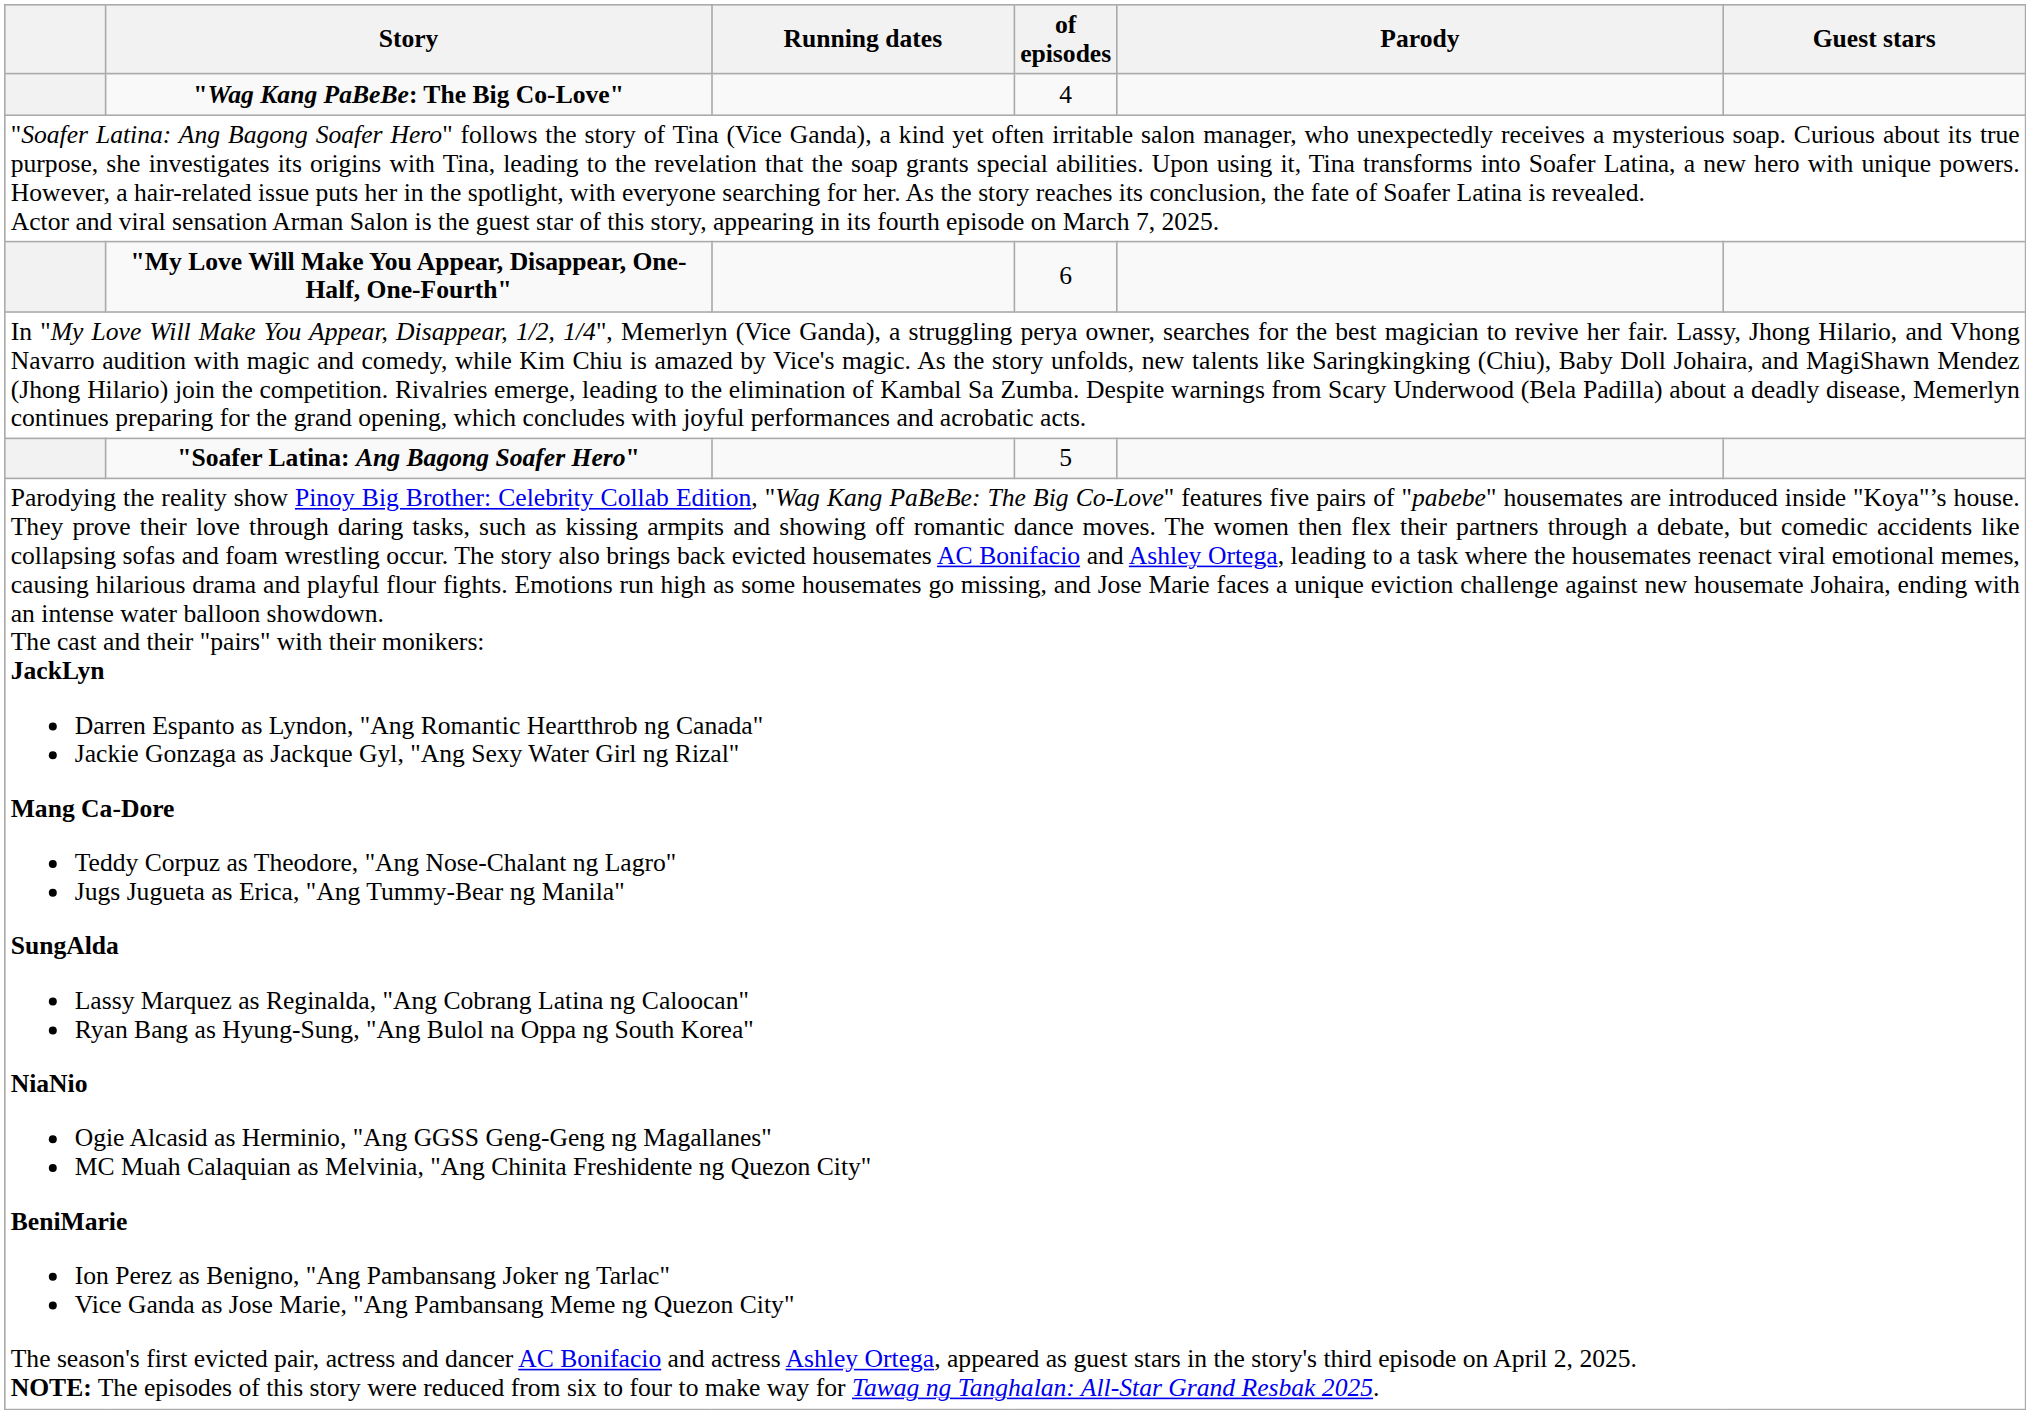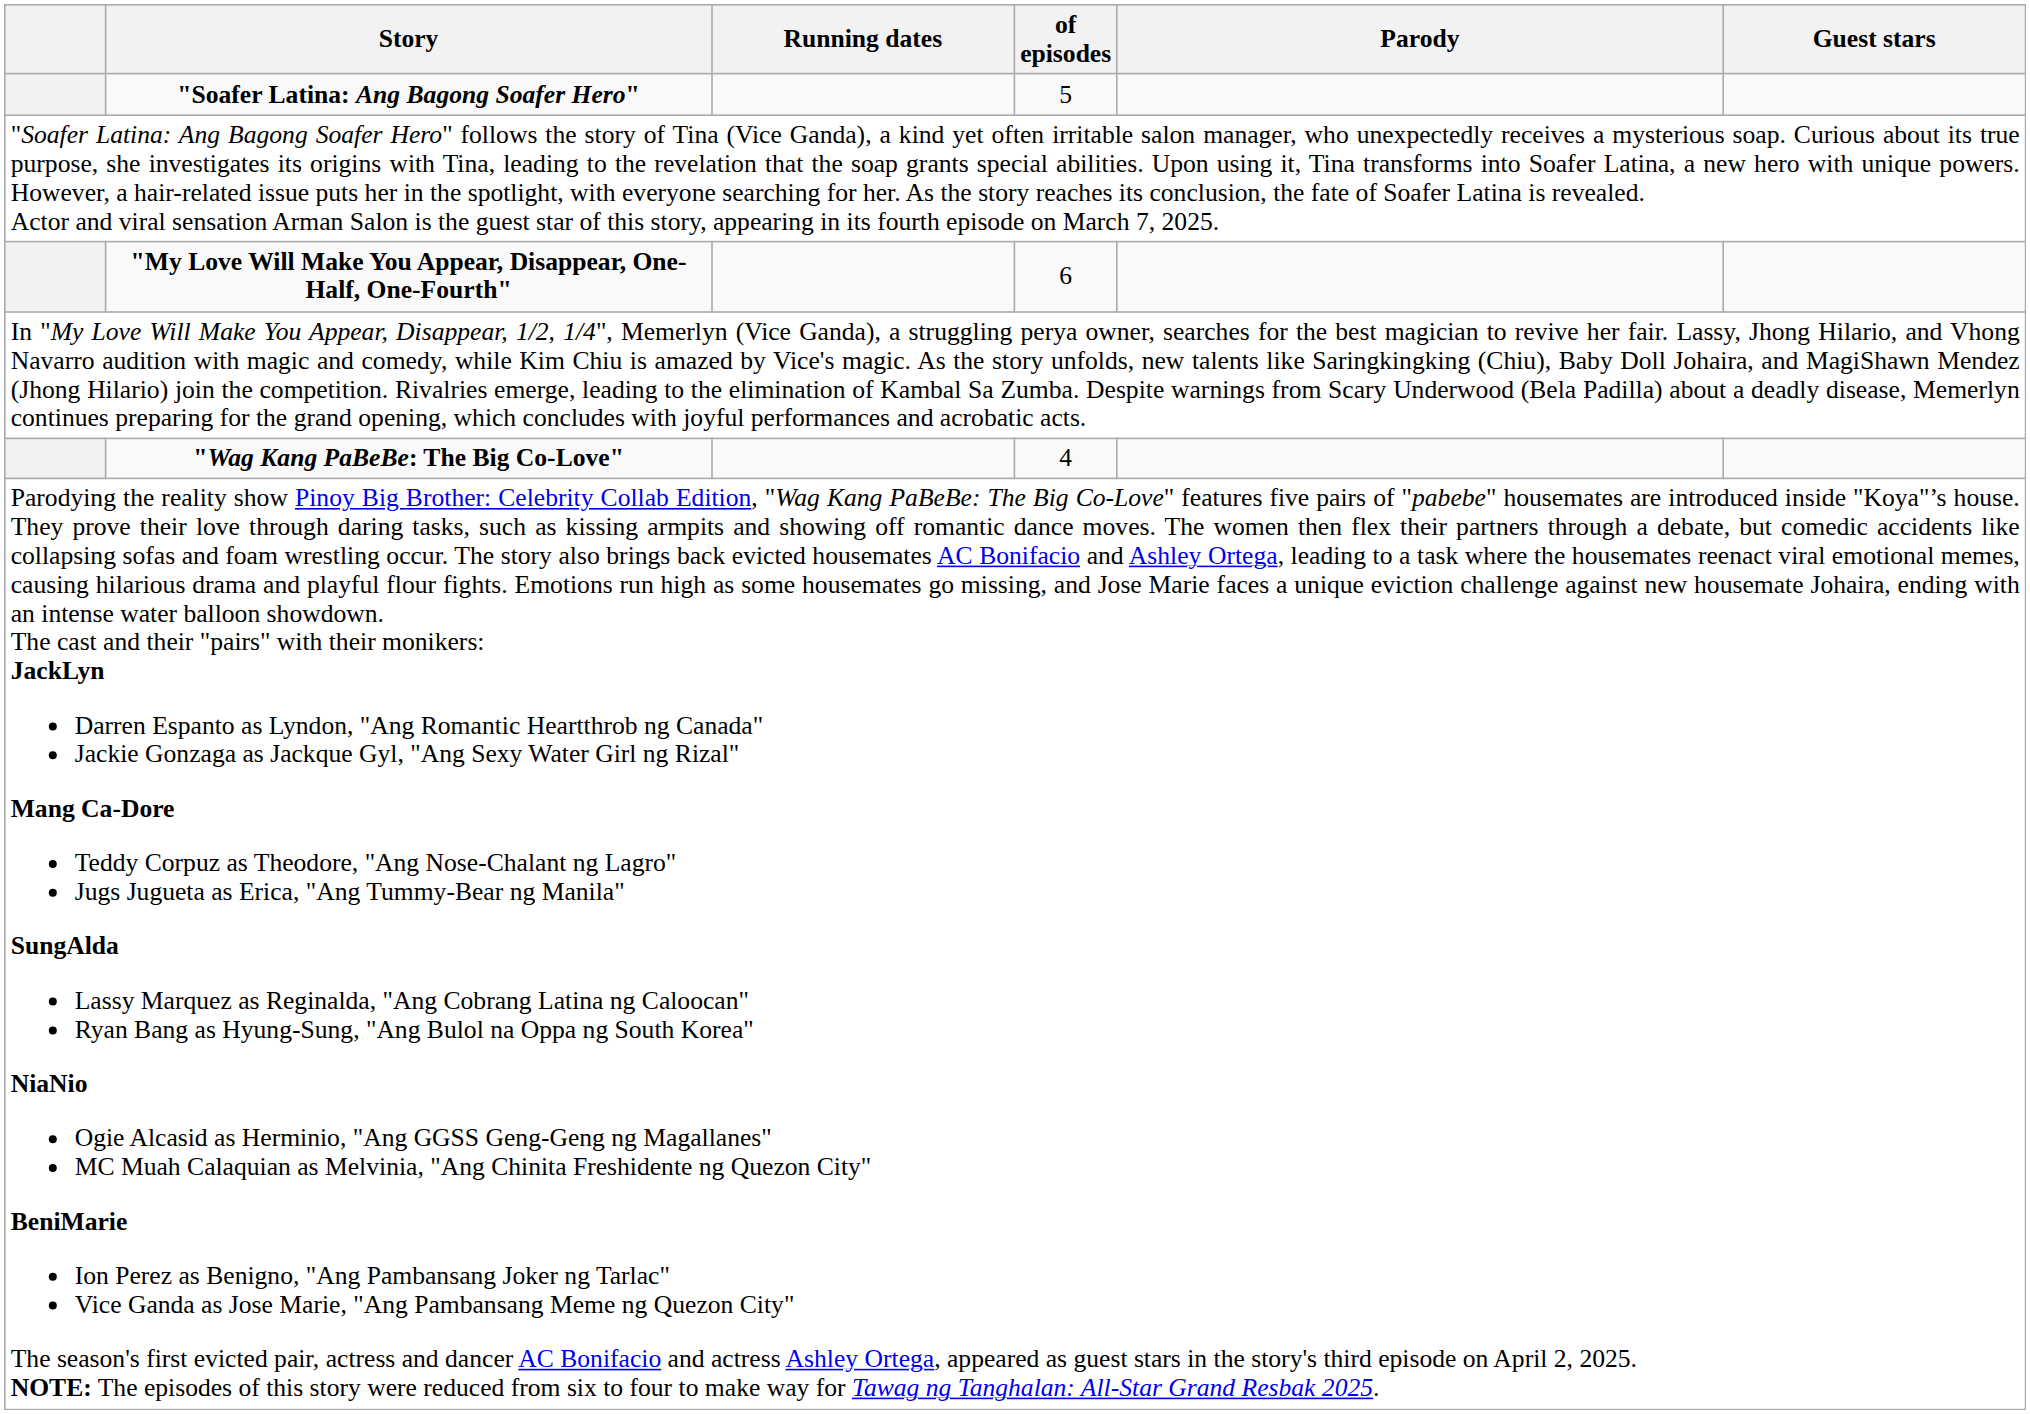rows swapped: "Soafer Latina: Ang Bagong Soafer Hero" <-> "Wag Kang PaBeBe: The Big Co-Love"
